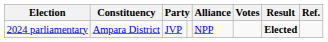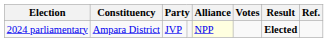2024 parliamentary | Alliance: no background -> lightyellow background
